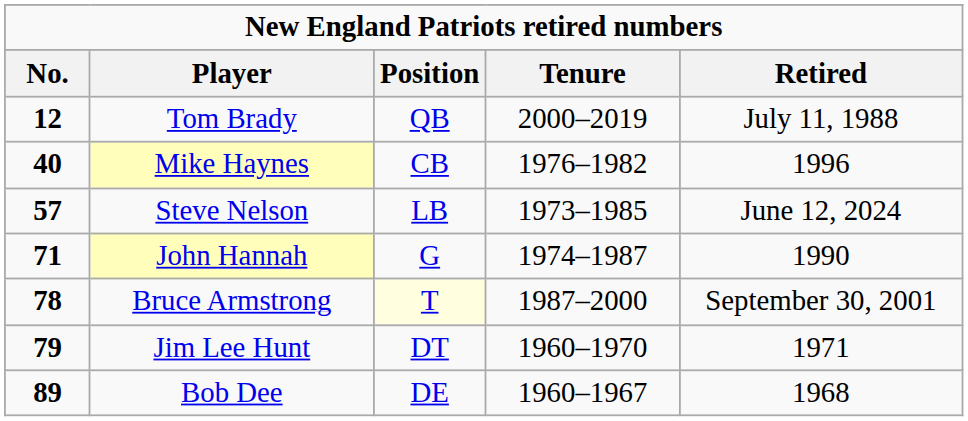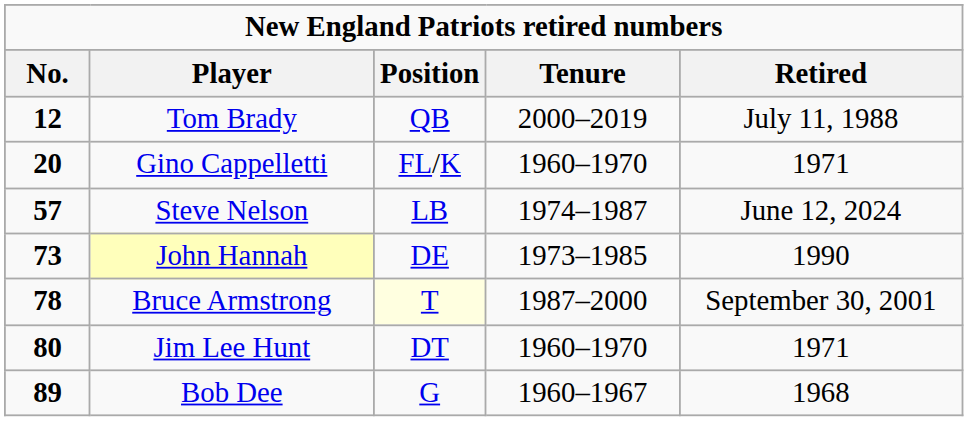+ row: 20 | Gino Cappelletti | FL/K | 1960–1970 | 1971
- row: 40 | Mike Haynes | CB | 1976–1982 | 1996
Steve Nelson | Tenure: 1973–1985 -> 1974–1987
John Hannah | No.: 71 -> 73
John Hannah | Position: G -> DE
John Hannah | Tenure: 1974–1987 -> 1973–1985
Jim Lee Hunt | No.: 79 -> 80
Bob Dee | Position: DE -> G
